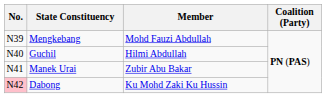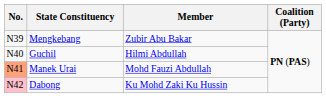Mengkebang | Member: Mohd Fauzi Abdullah -> Zubir Abu Bakar
Manek Urai | No.: no background -> lightsalmon background
Manek Urai | Member: Zubir Abu Bakar -> Mohd Fauzi Abdullah
